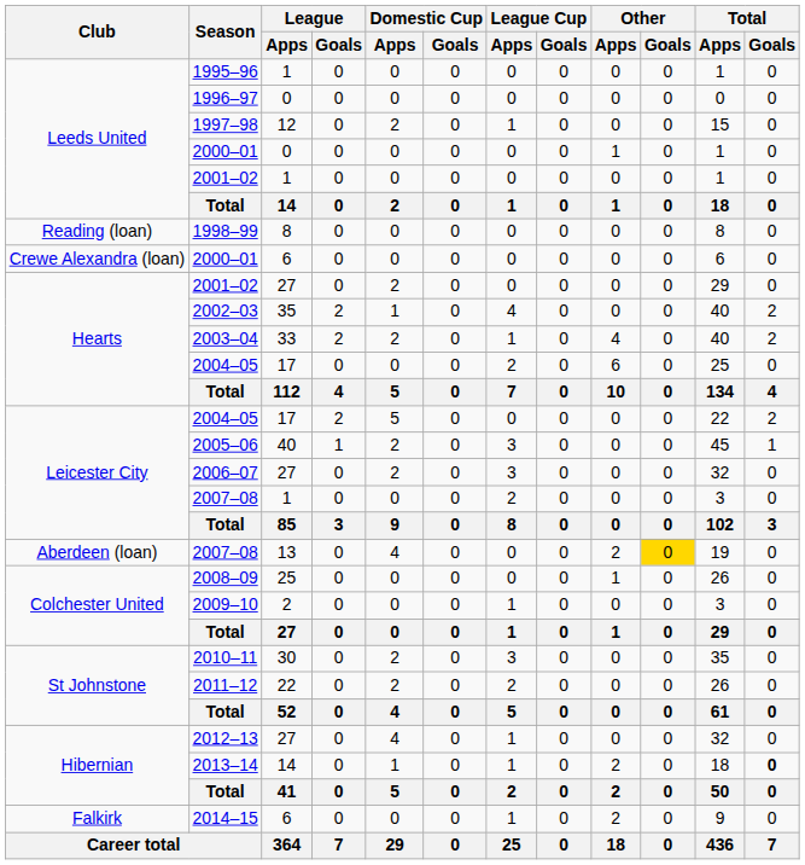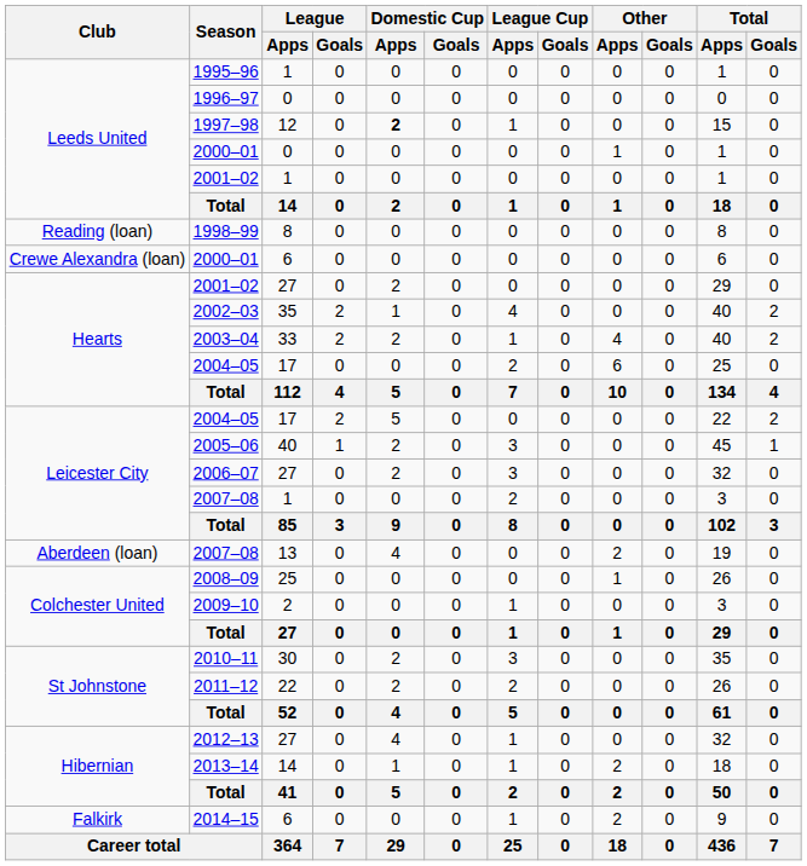1997–98 | Domestic Cup / Apps: normal -> bold
Aberdeen (loan) / 2007–08 | Other / Goals: gold background -> no background
2013–14 | Total / Goals: bold -> normal
